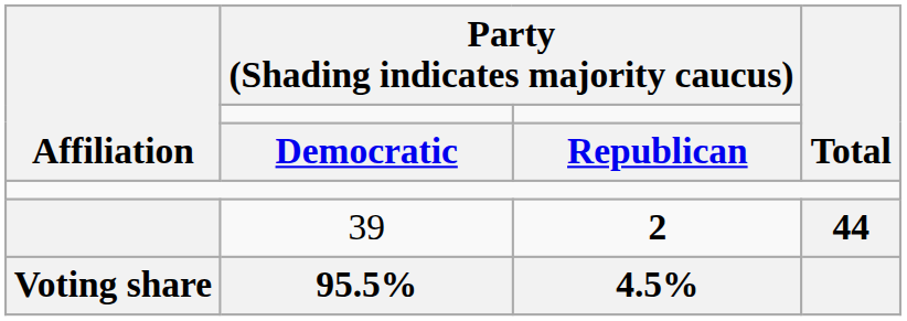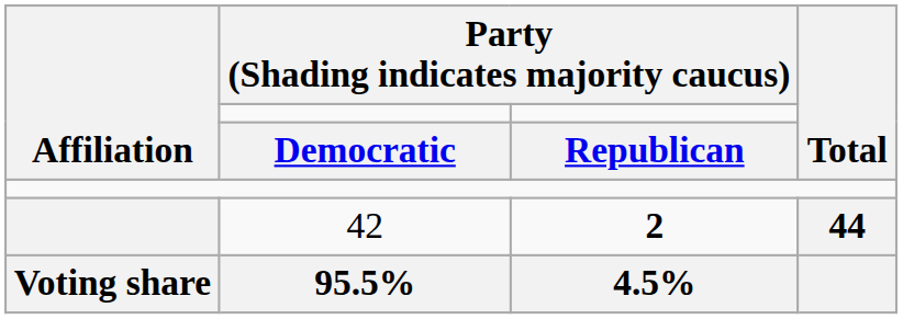44 | column 2: 39 -> 42
